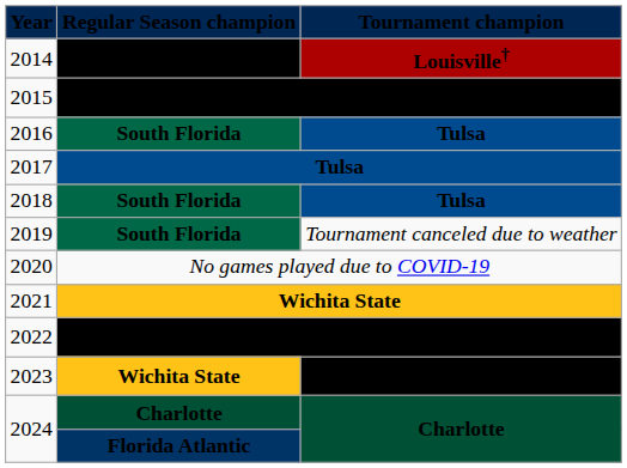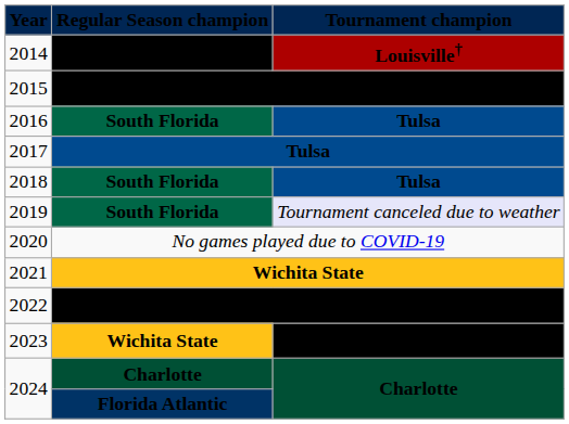2019 | Tournament champion: no background -> lavender background
